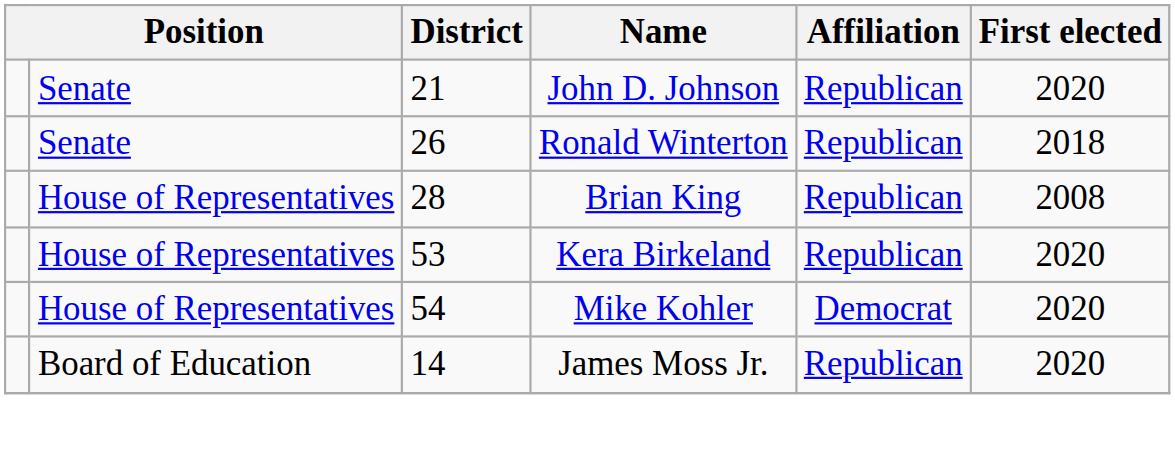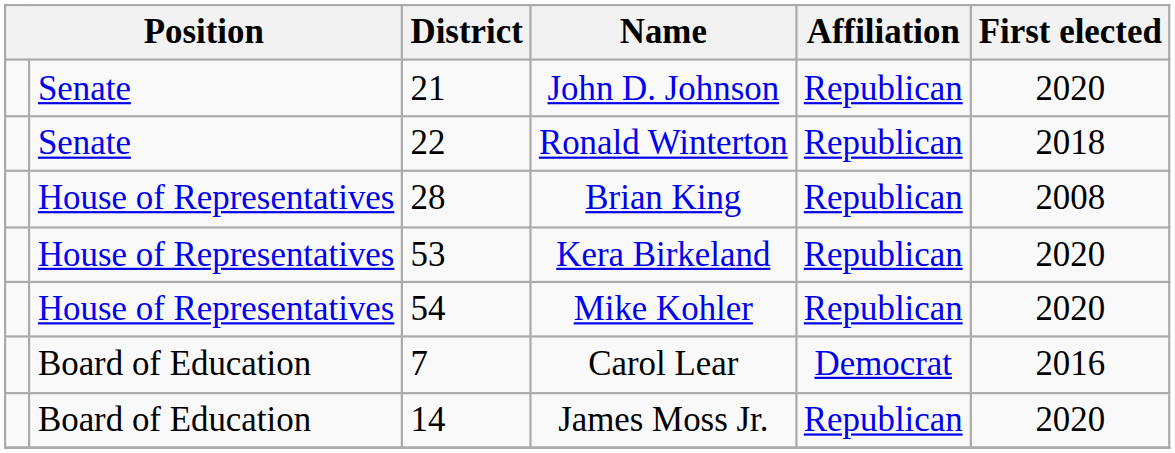Ronald Winterton | District: 26 -> 22
Mike Kohler | Affiliation: Democrat -> Republican
+ row: Board of Education | 7 | Carol Lear | Democrat | 2016
